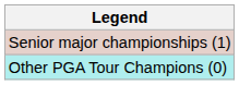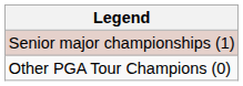row 3 | column 1: paleturquoise background -> no background
